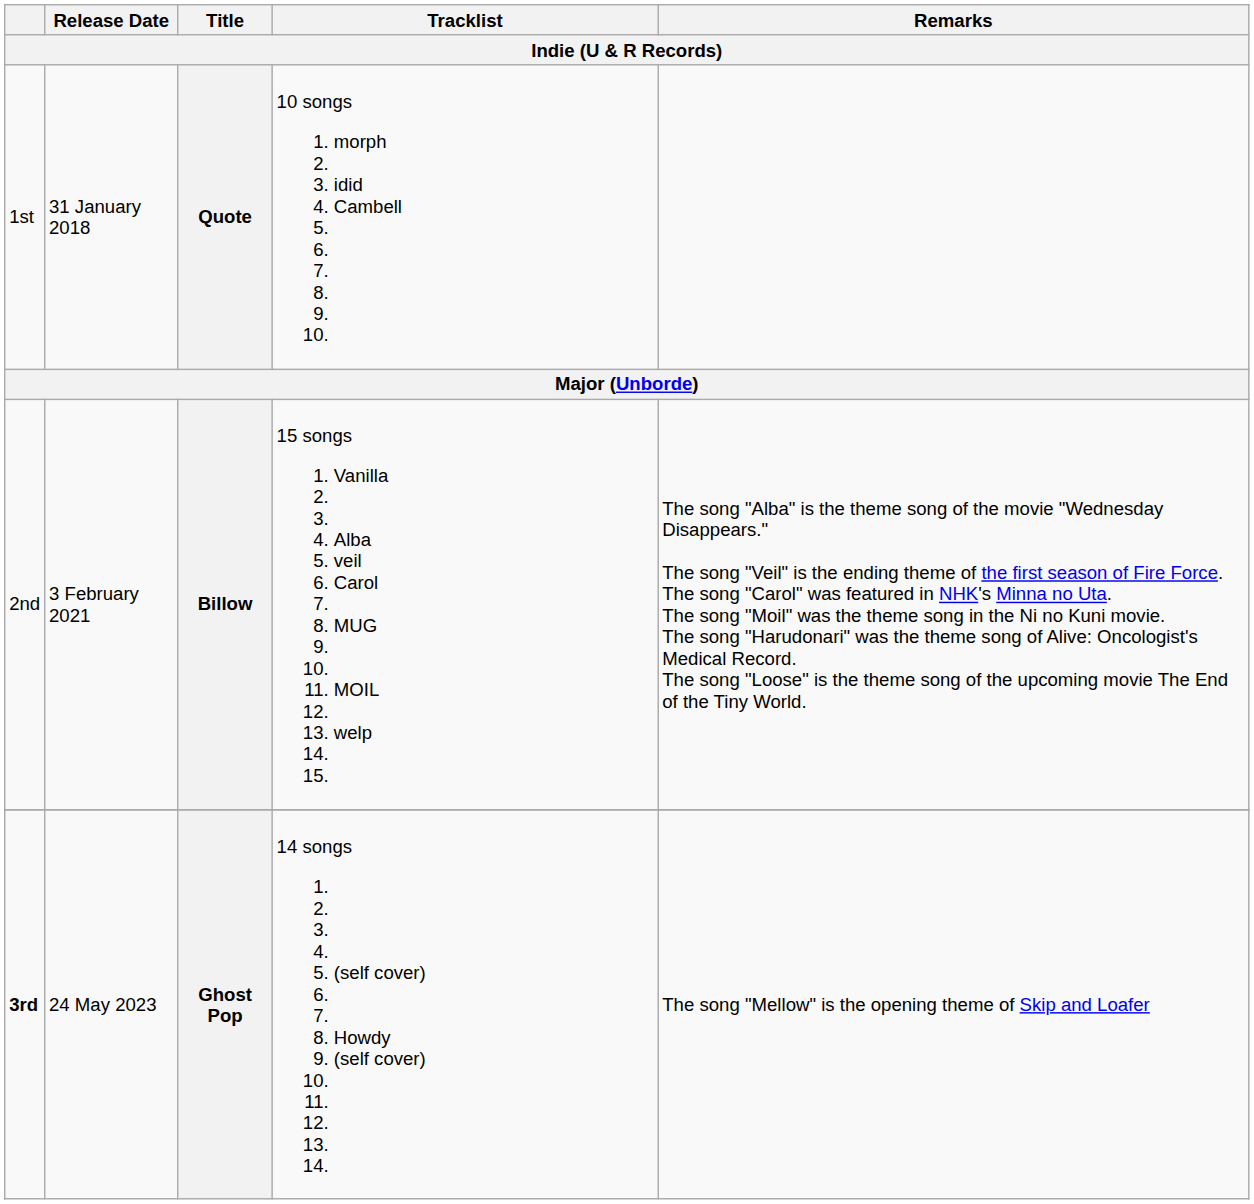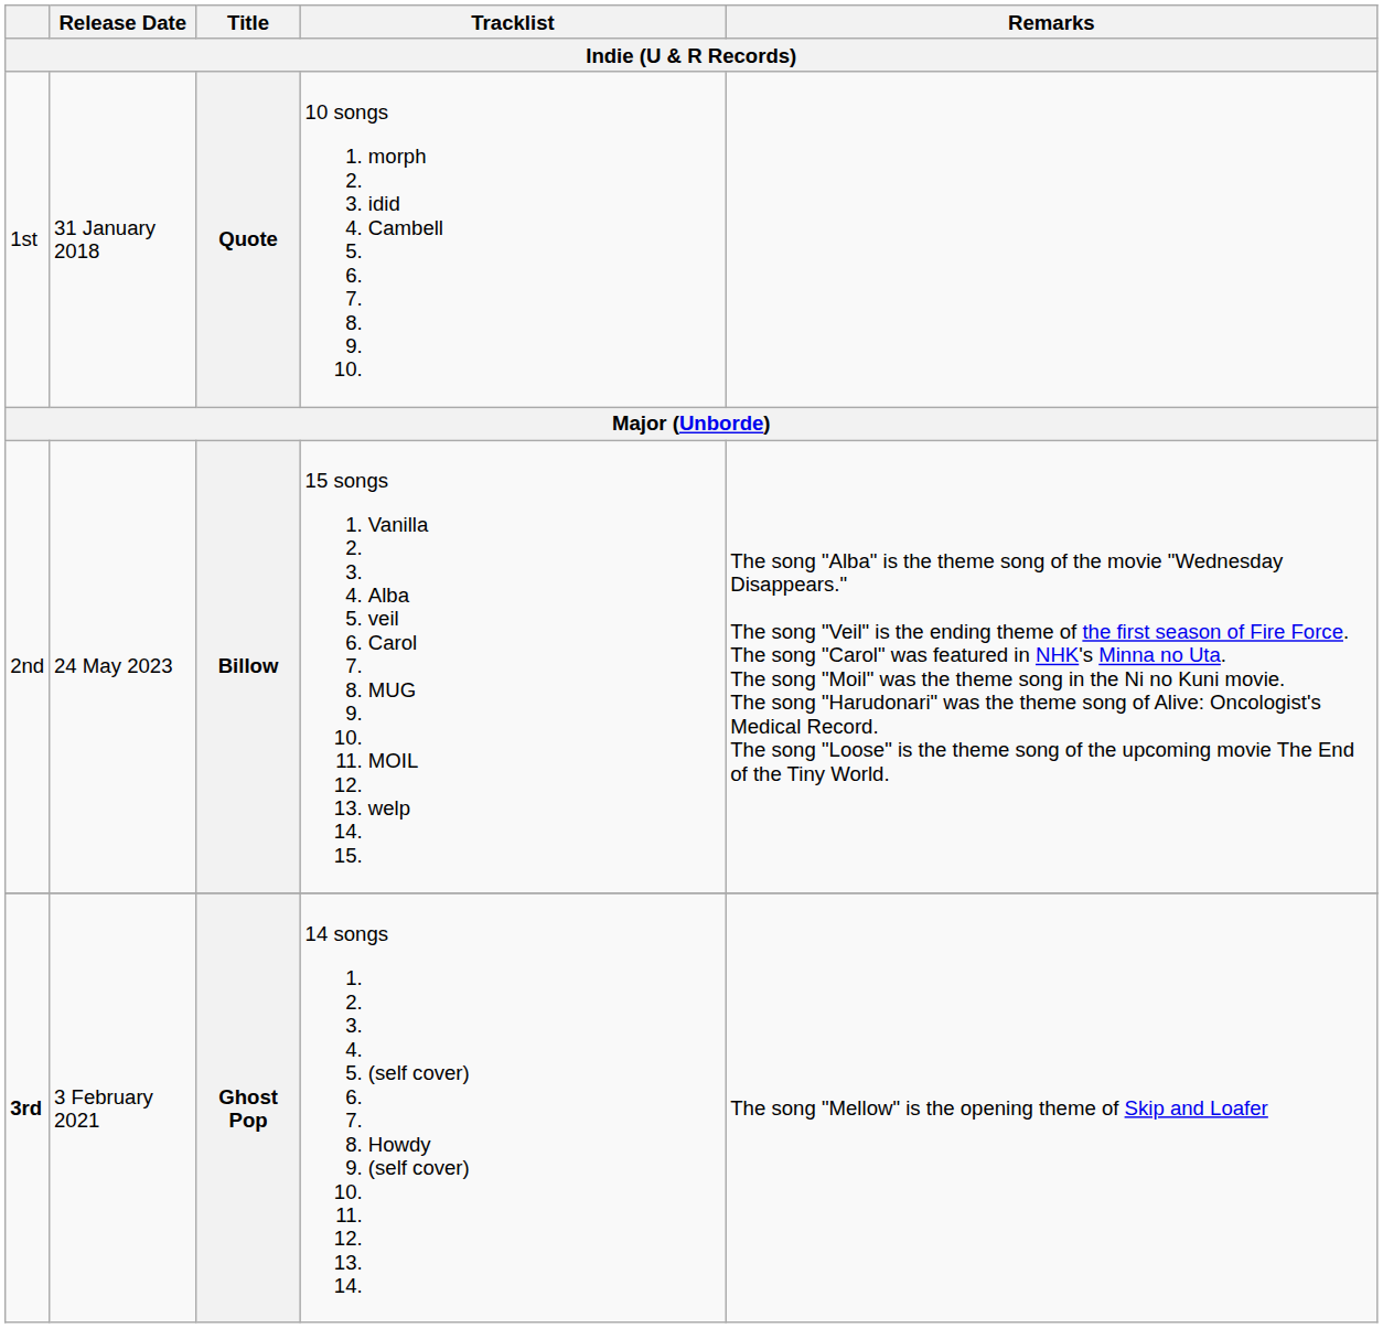Billow | Release Date: 3 February 2021 -> 24 May 2023
Ghost Pop | Release Date: 24 May 2023 -> 3 February 2021
